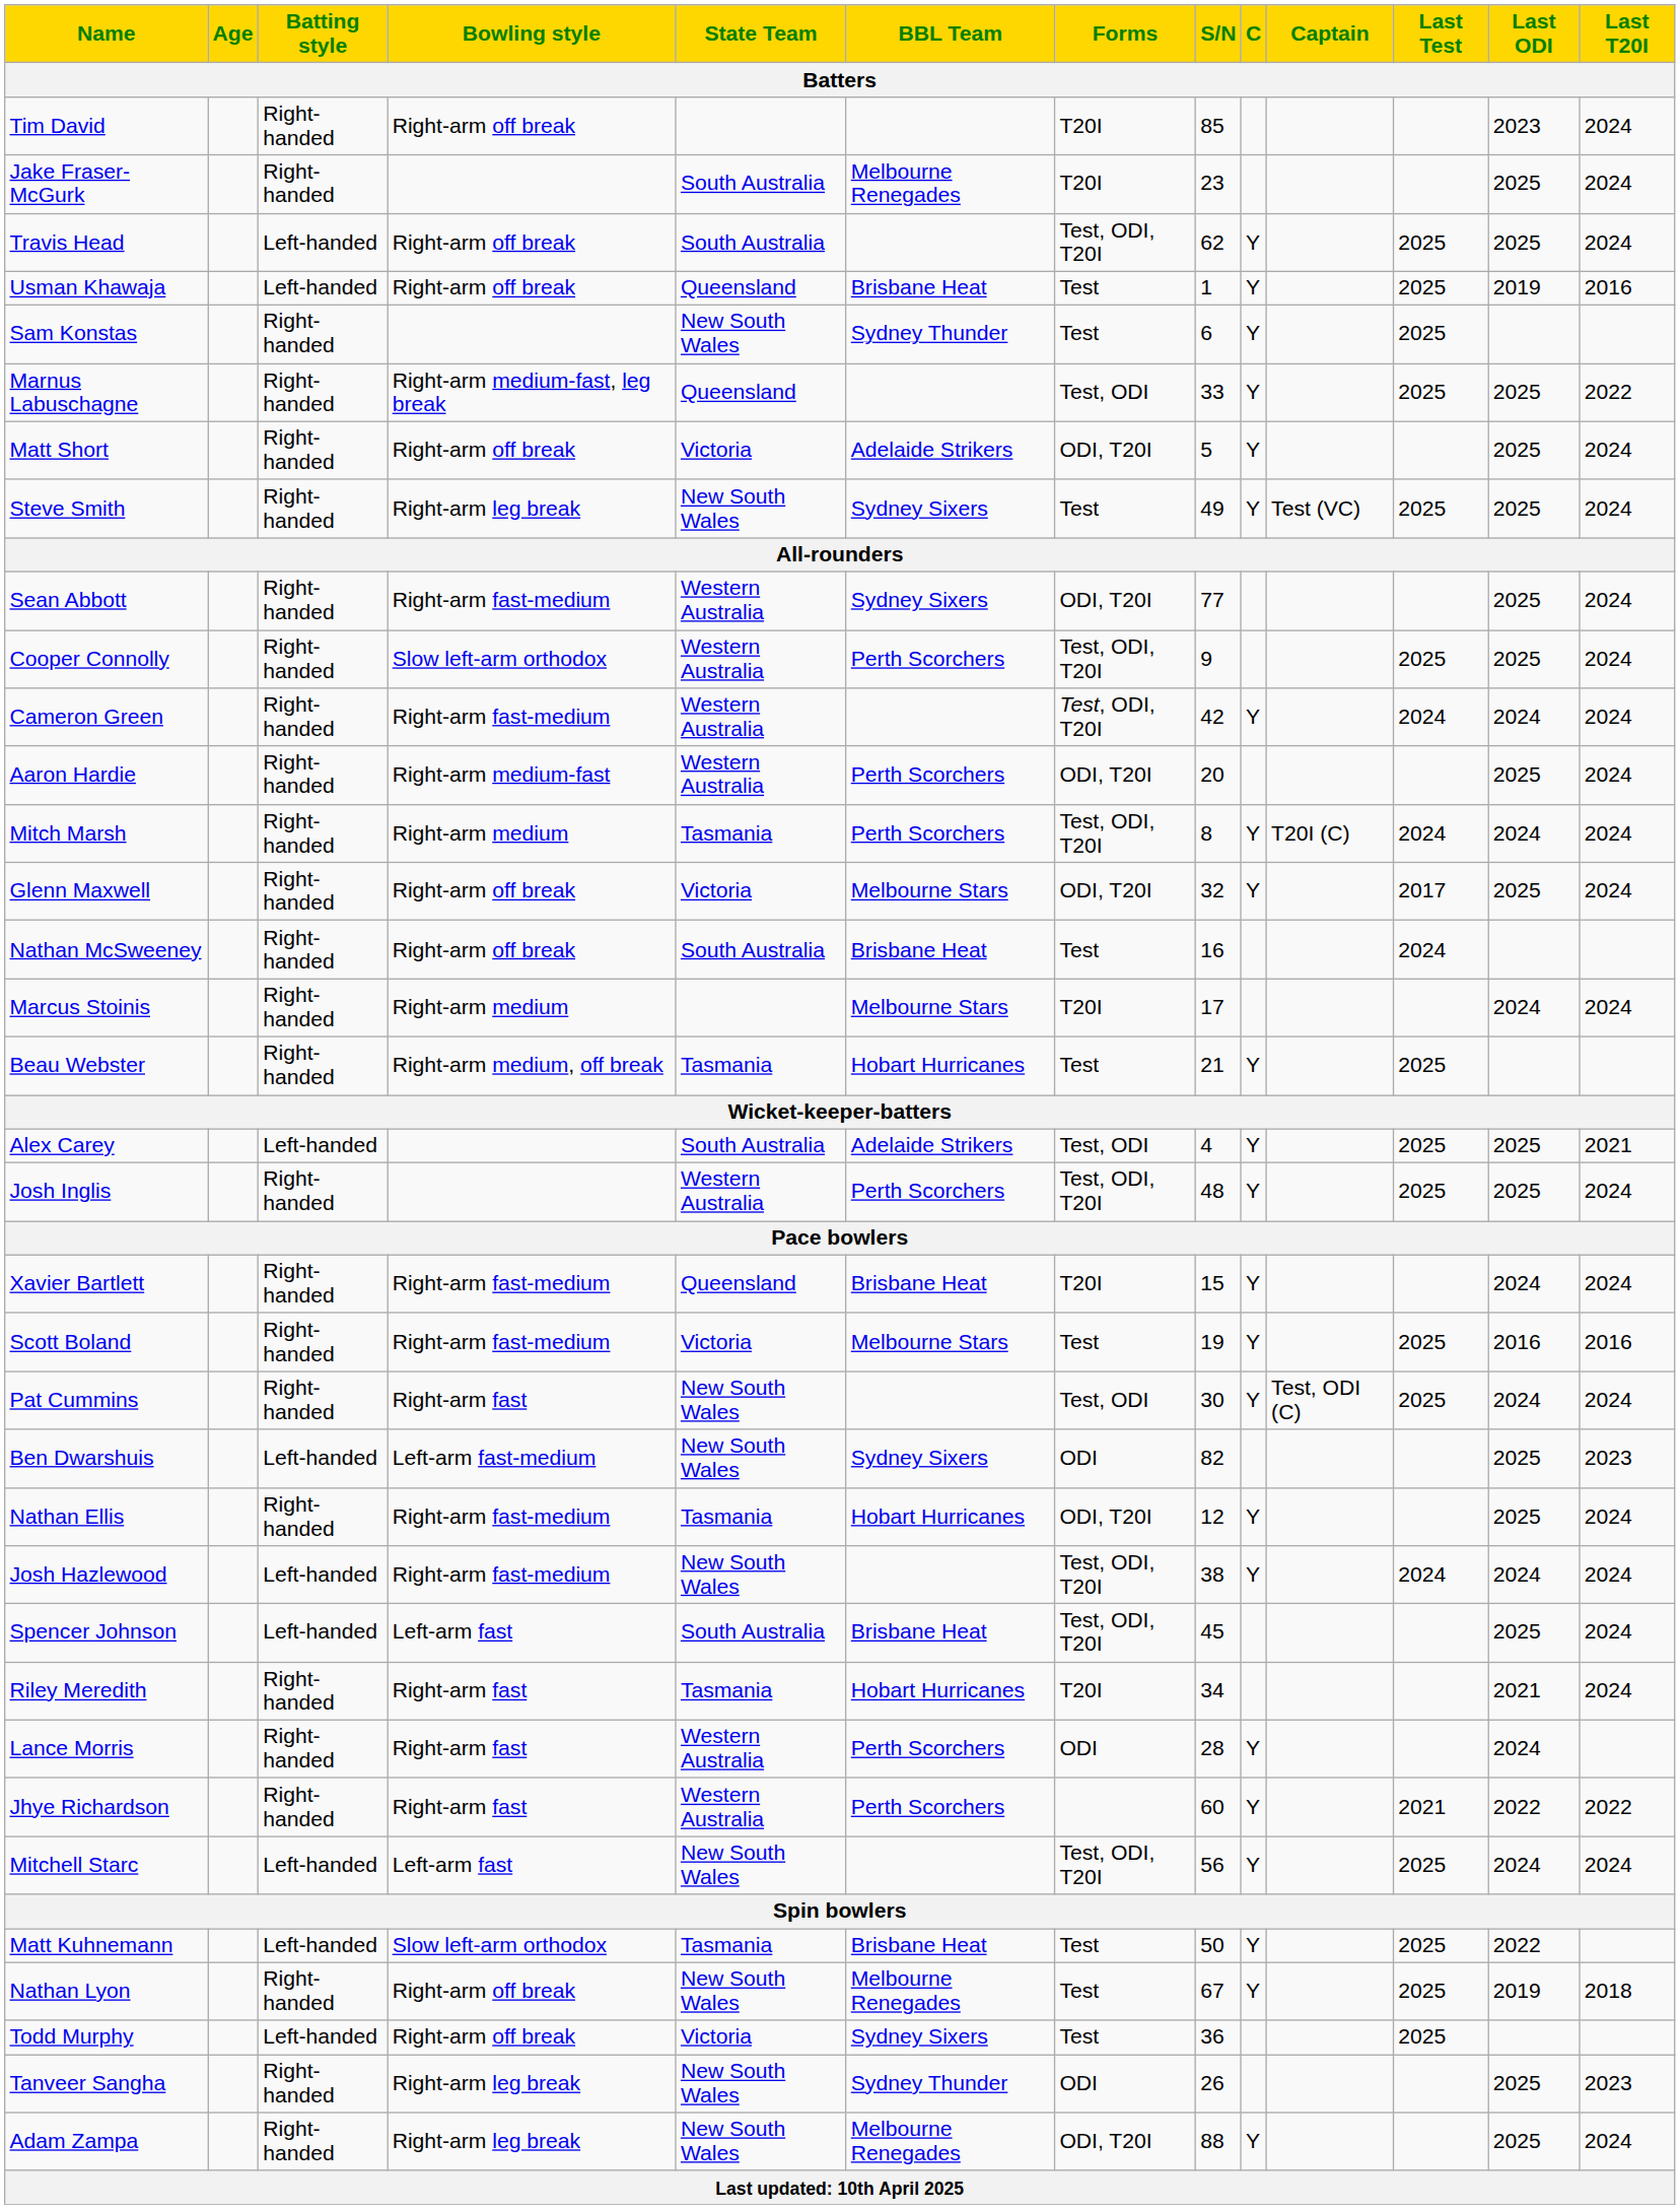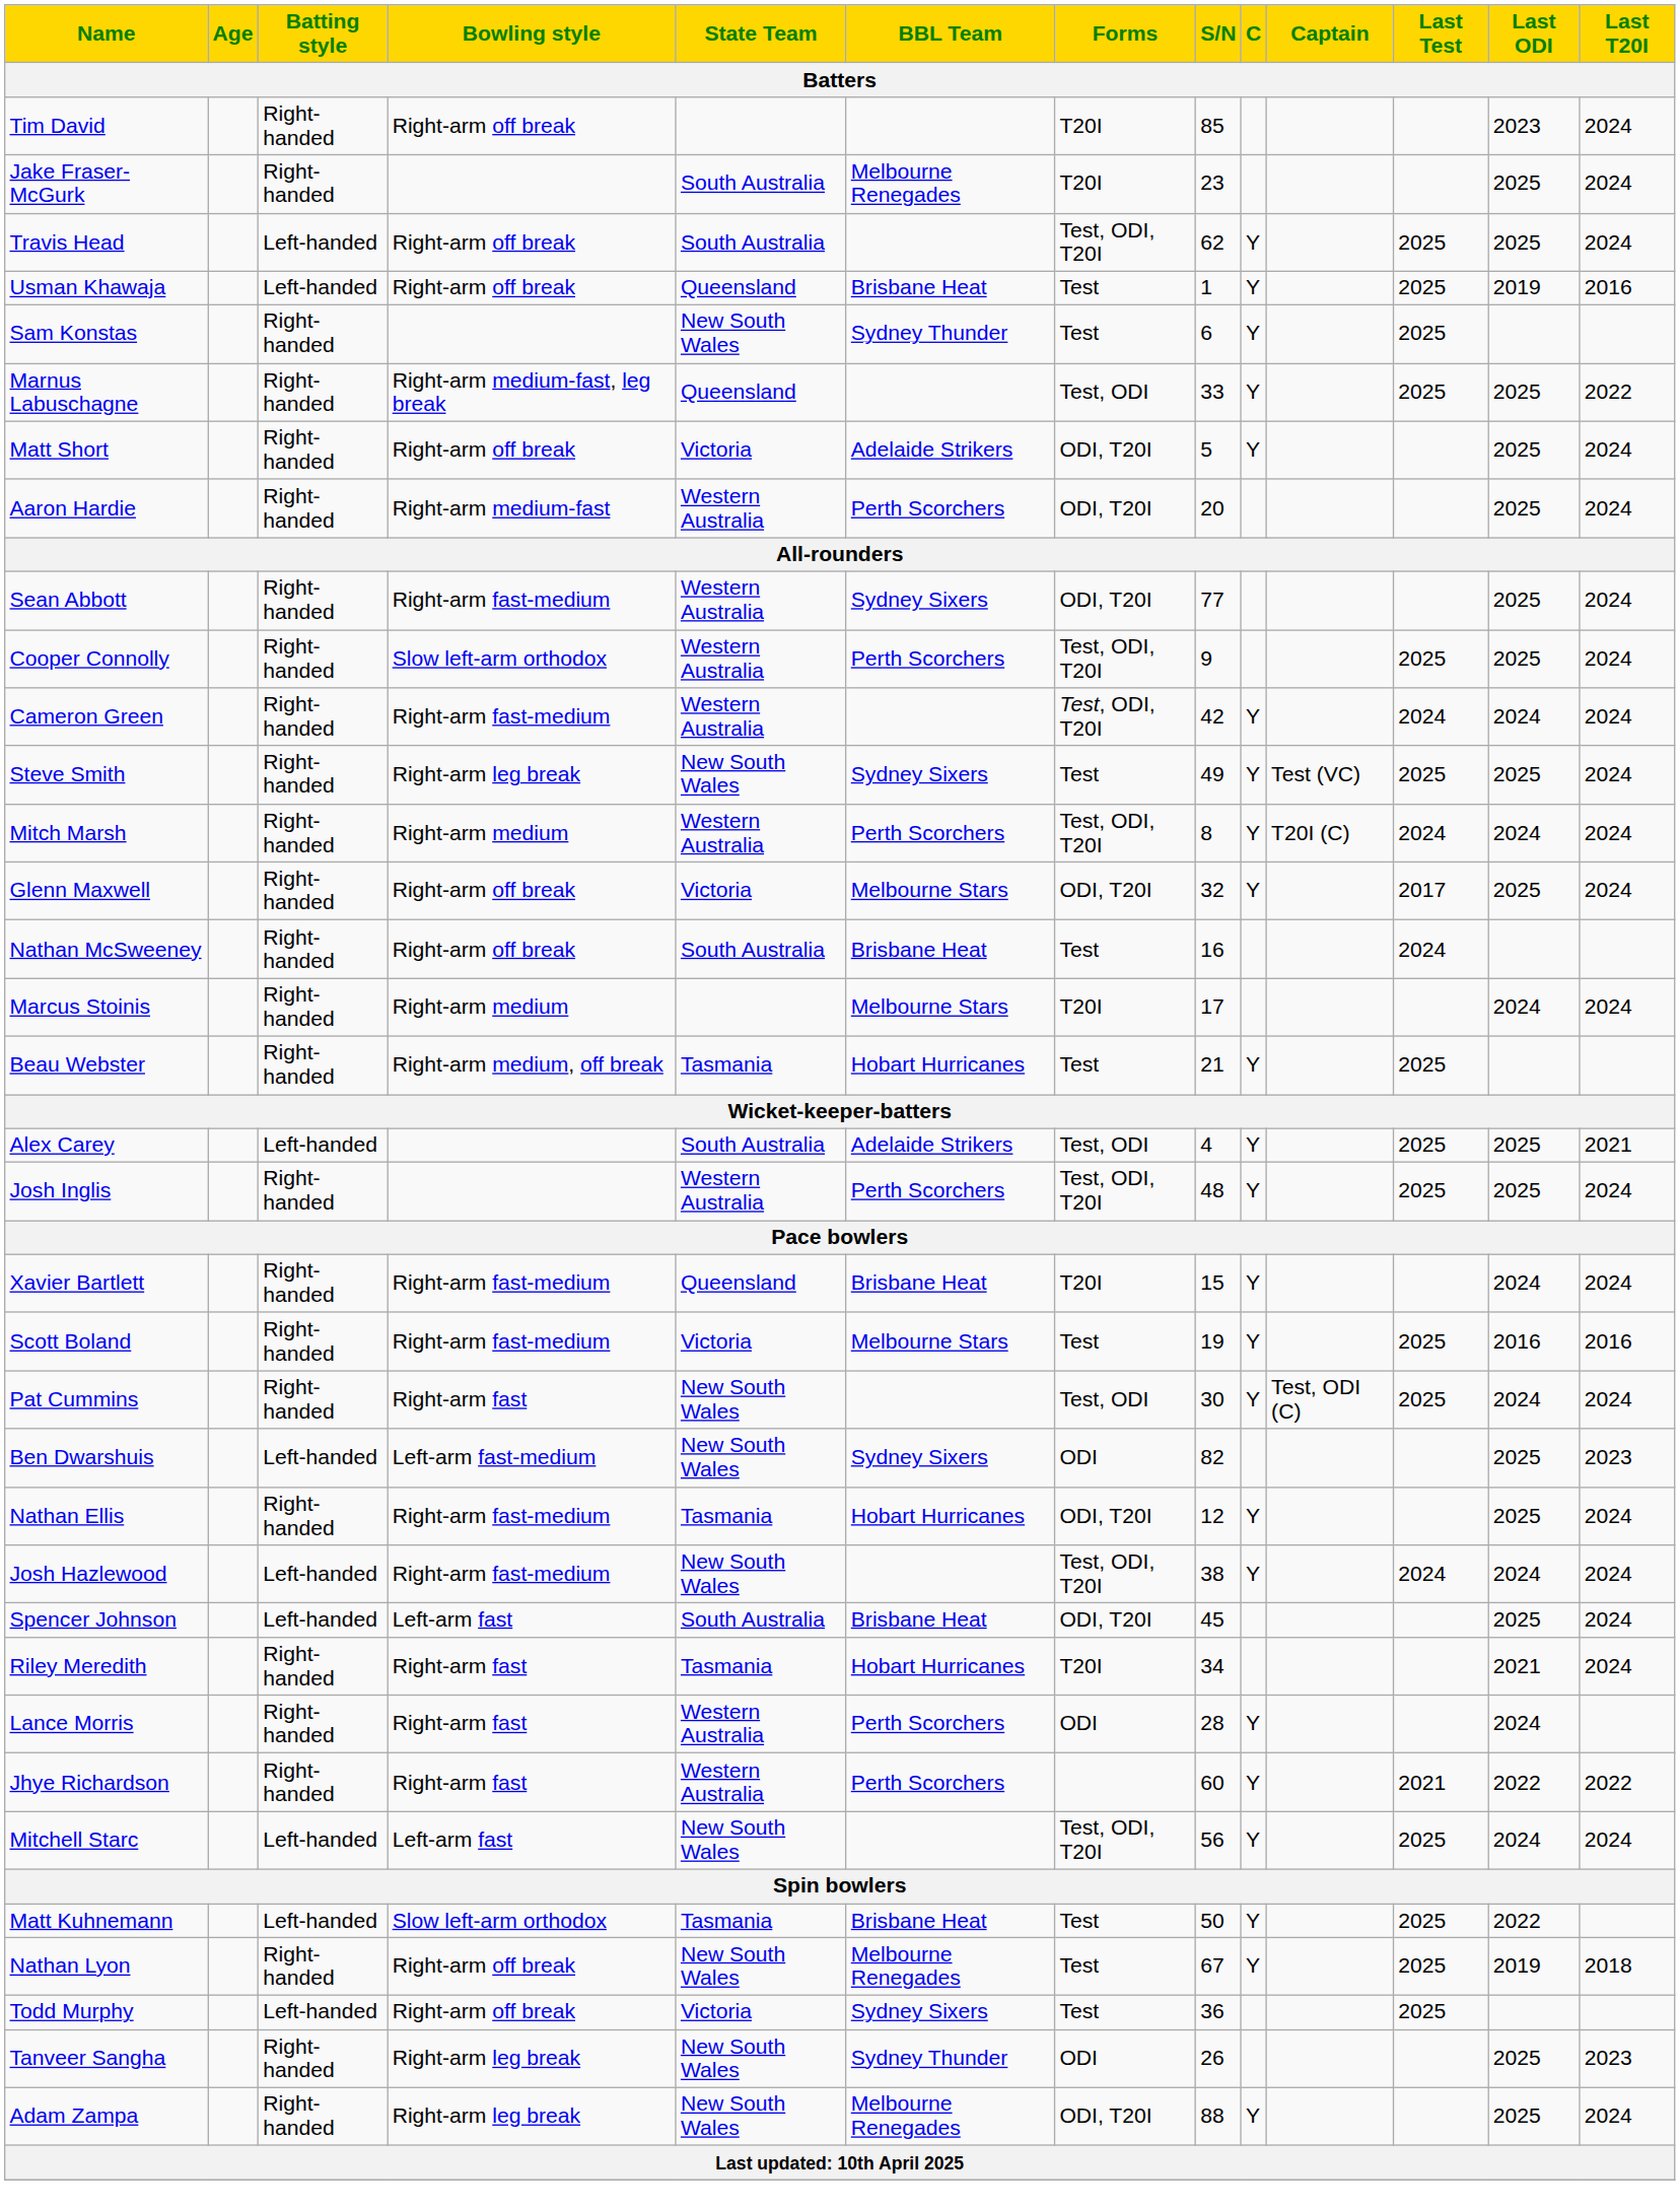rows swapped: Steve Smith <-> Aaron Hardie
Mitch Marsh | State Team: Tasmania -> Western Australia
Spencer Johnson | Forms: Test, ODI, T20I -> ODI, T20I
